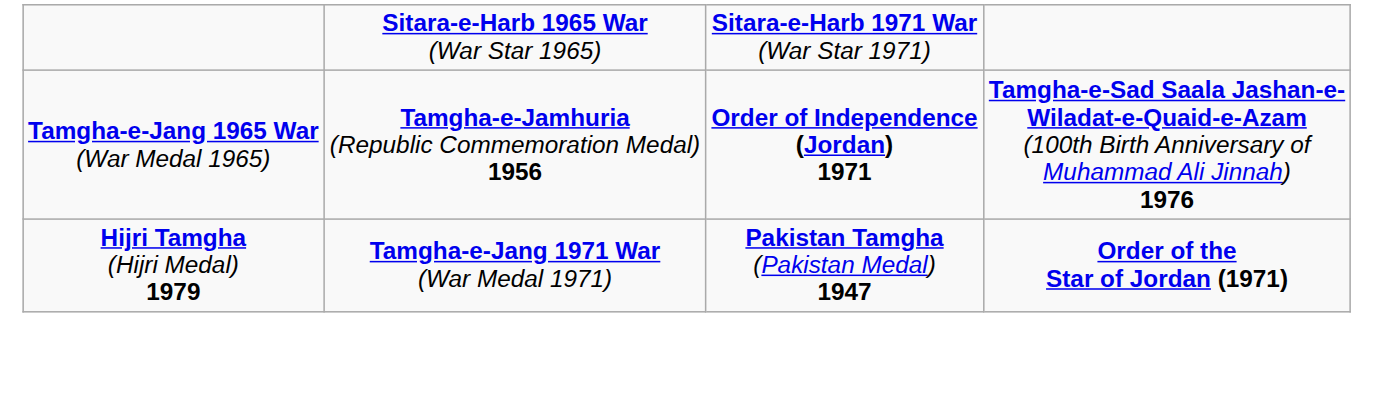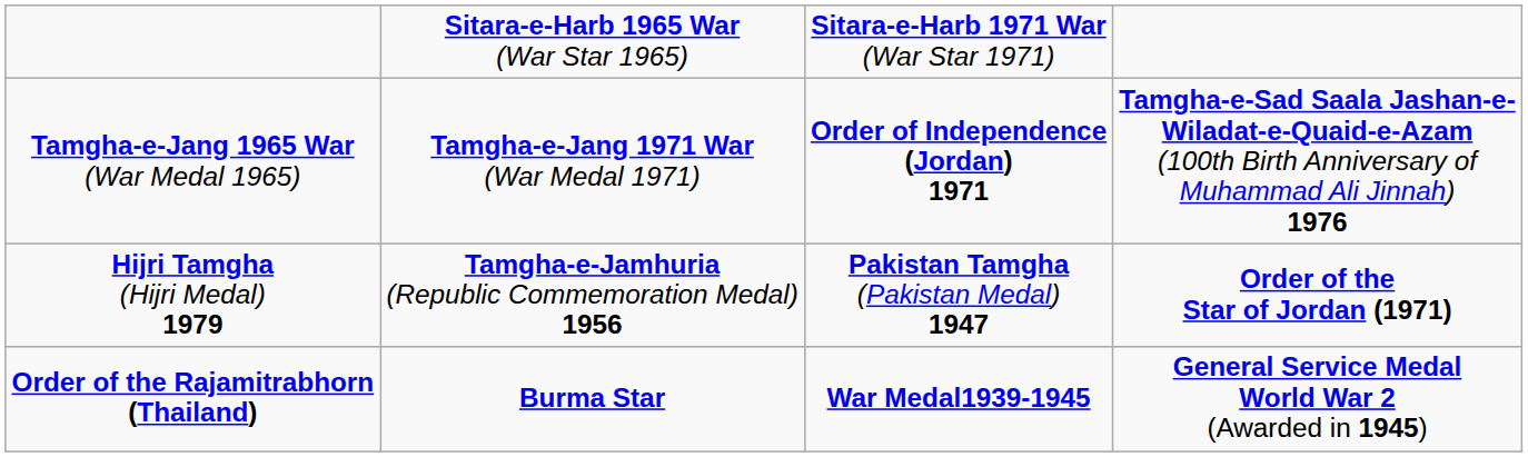Tamgha-e-Jang 1965 War (War Medal 1965) | column 2: Tamgha-e-Jamhuria (Republic Commemoration Medal) 1956 -> Tamgha-e-Jang 1971 War (War Medal 1971)
Hijri Tamgha (Hijri Medal) 1979 | column 2: Tamgha-e-Jang 1971 War (War Medal 1971) -> Tamgha-e-Jamhuria (Republic Commemoration Medal) 1956
+ row: Order of the Rajamitrabhorn (Thailand) | Burma Star | War Medal1939-1945 | General Service Medal World War 2 (Awarded in 1945)
